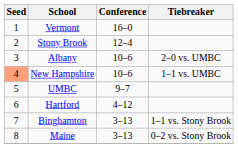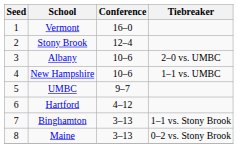New Hampshire | Seed: lightsalmon background -> no background
